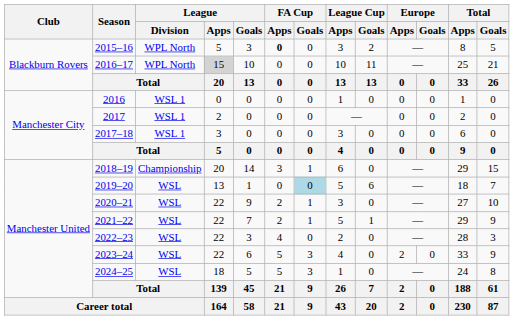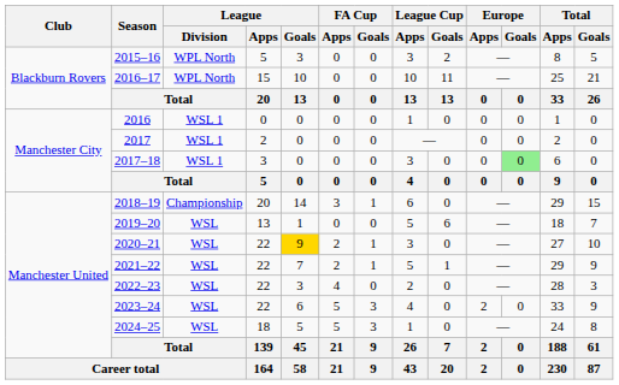2015–16 | FA Cup / Apps: bold -> normal
2016–17 | League / Apps: lightgrey background -> no background
2017–18 | Europe / Goals: no background -> lightgreen background
2019–20 | FA Cup / Goals: lightblue background -> no background
2020–21 | League / Goals: no background -> gold background
